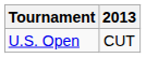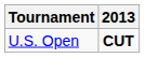U.S. Open | 2013: normal -> bold
